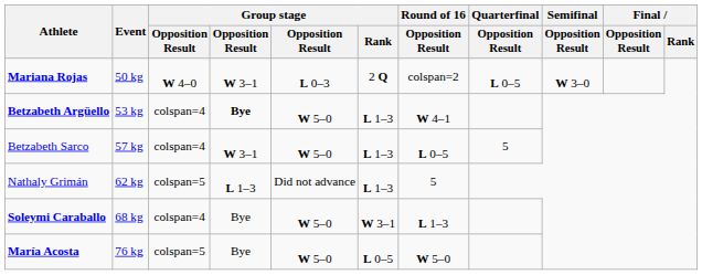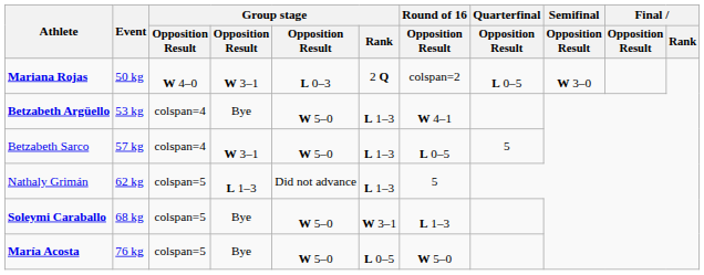Betzabeth Argüello | column 4: bold -> normal
Soleymi Caraballo | column 3: colspan=4 -> colspan=5
